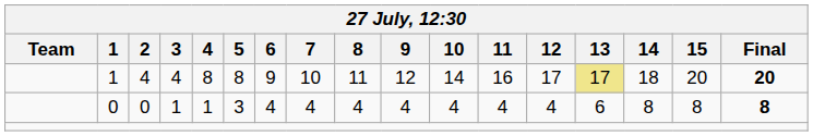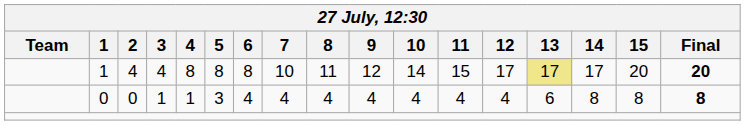row 3 | 6: 9 -> 8
row 3 | 11: 16 -> 15
row 3 | 14: 18 -> 17
